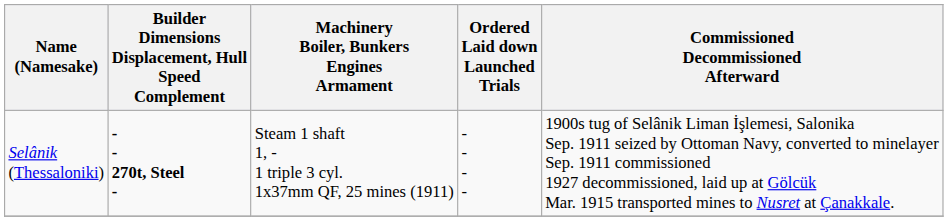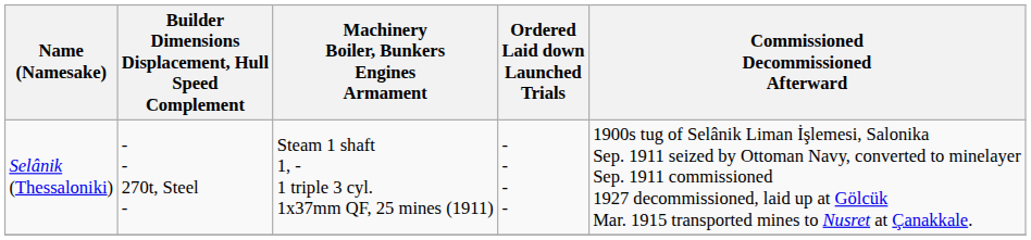Selânik (Thessaloniki) | Builder Dimensions Displacement, Hull Speed Complement: bold -> normal
